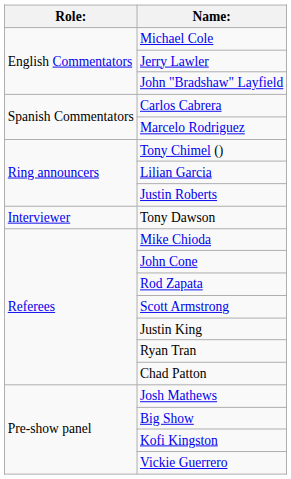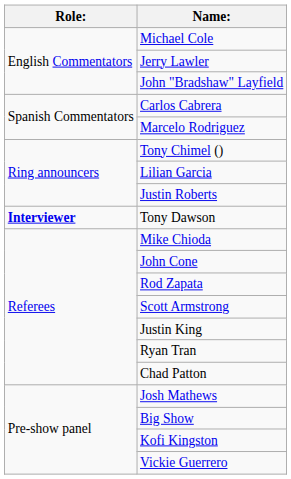Tony Dawson | Role:: normal -> bold
